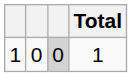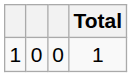row 2 | column 3: lightgrey background -> no background
